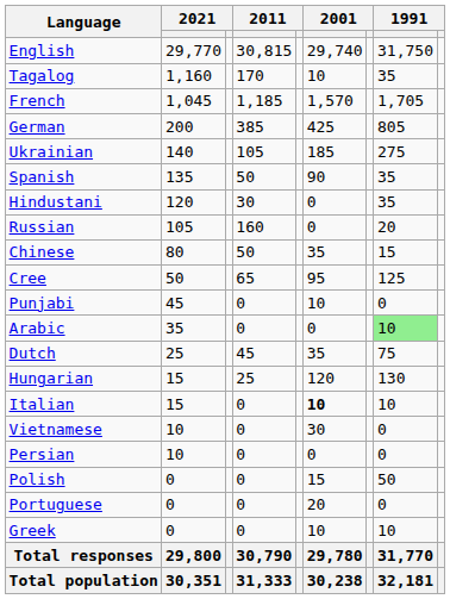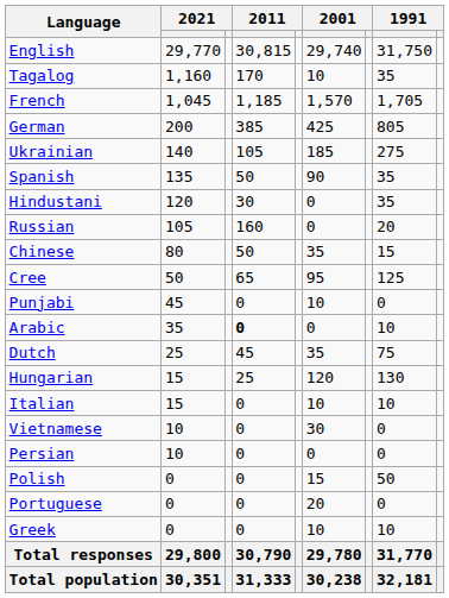Arabic | column 4: normal -> bold
Arabic | column 8: lightgreen background -> no background
Italian | column 6: bold -> normal
